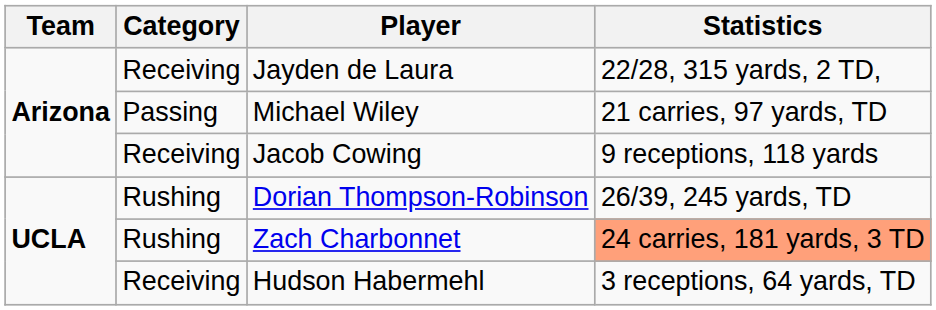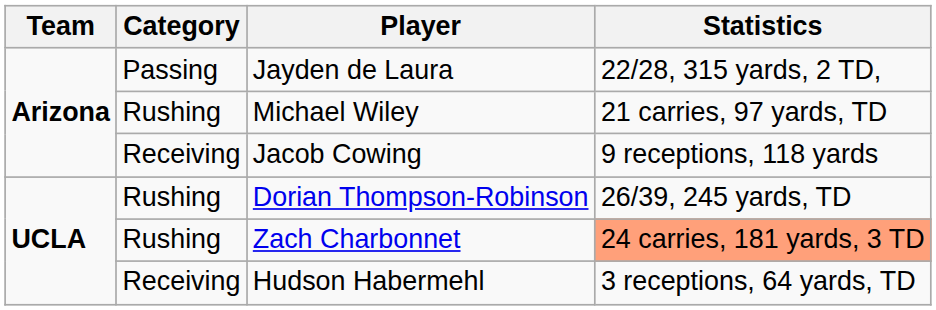Jayden de Laura | Category: Receiving -> Passing
Michael Wiley | Category: Passing -> Rushing
